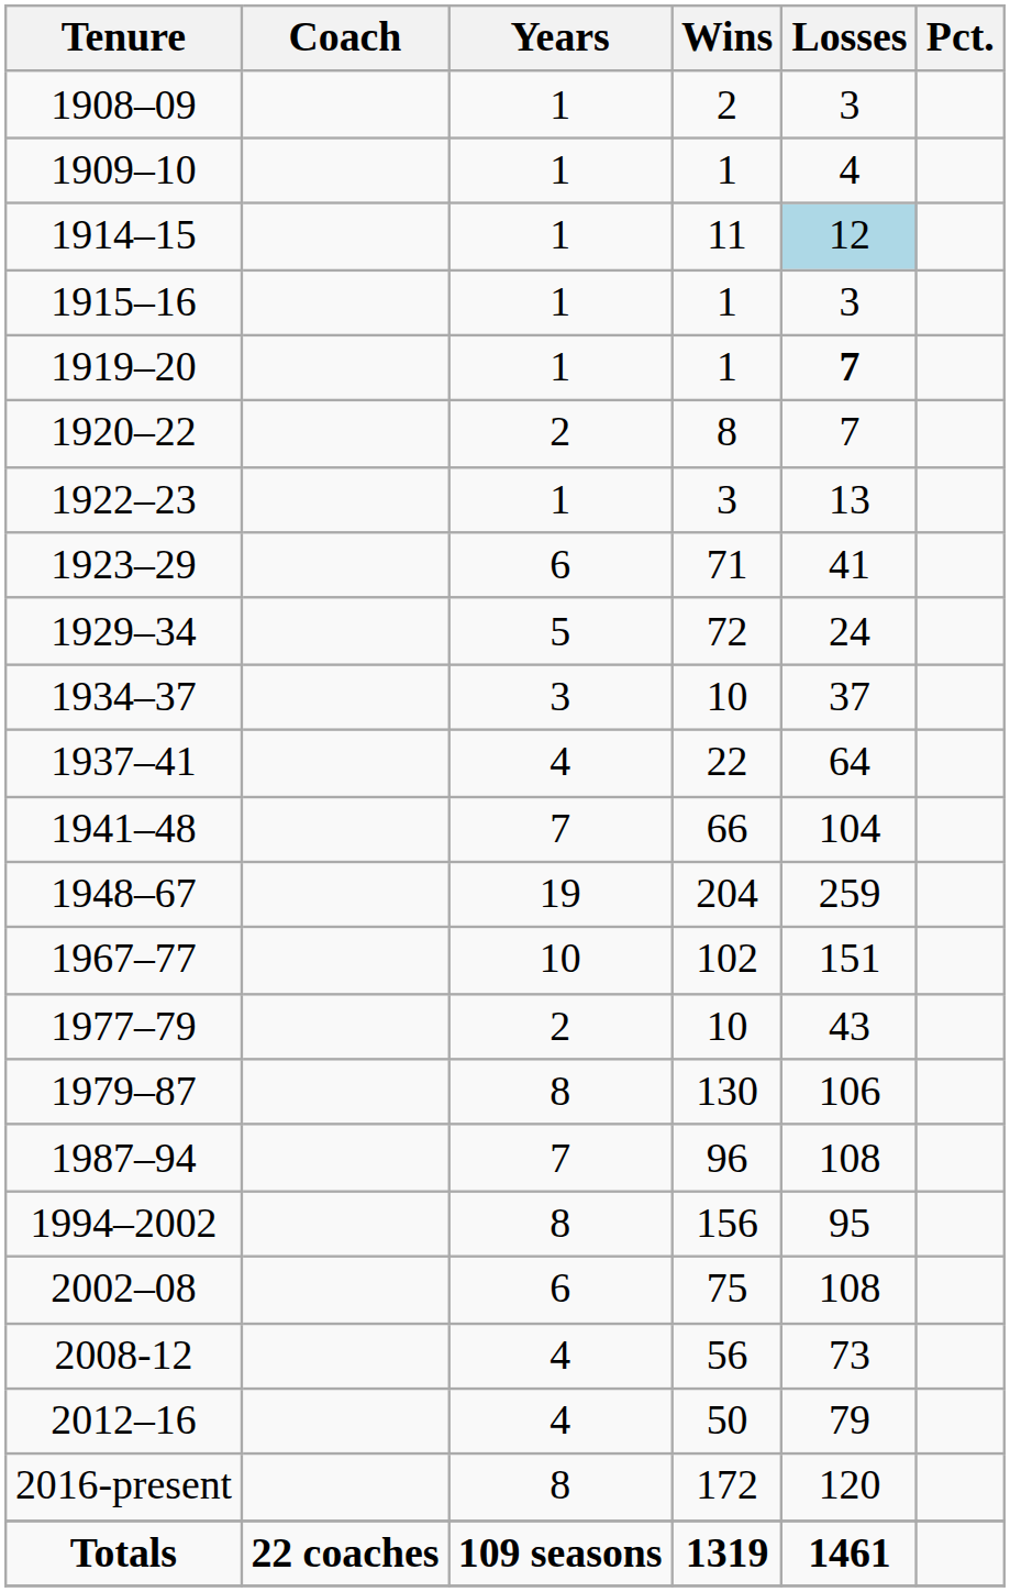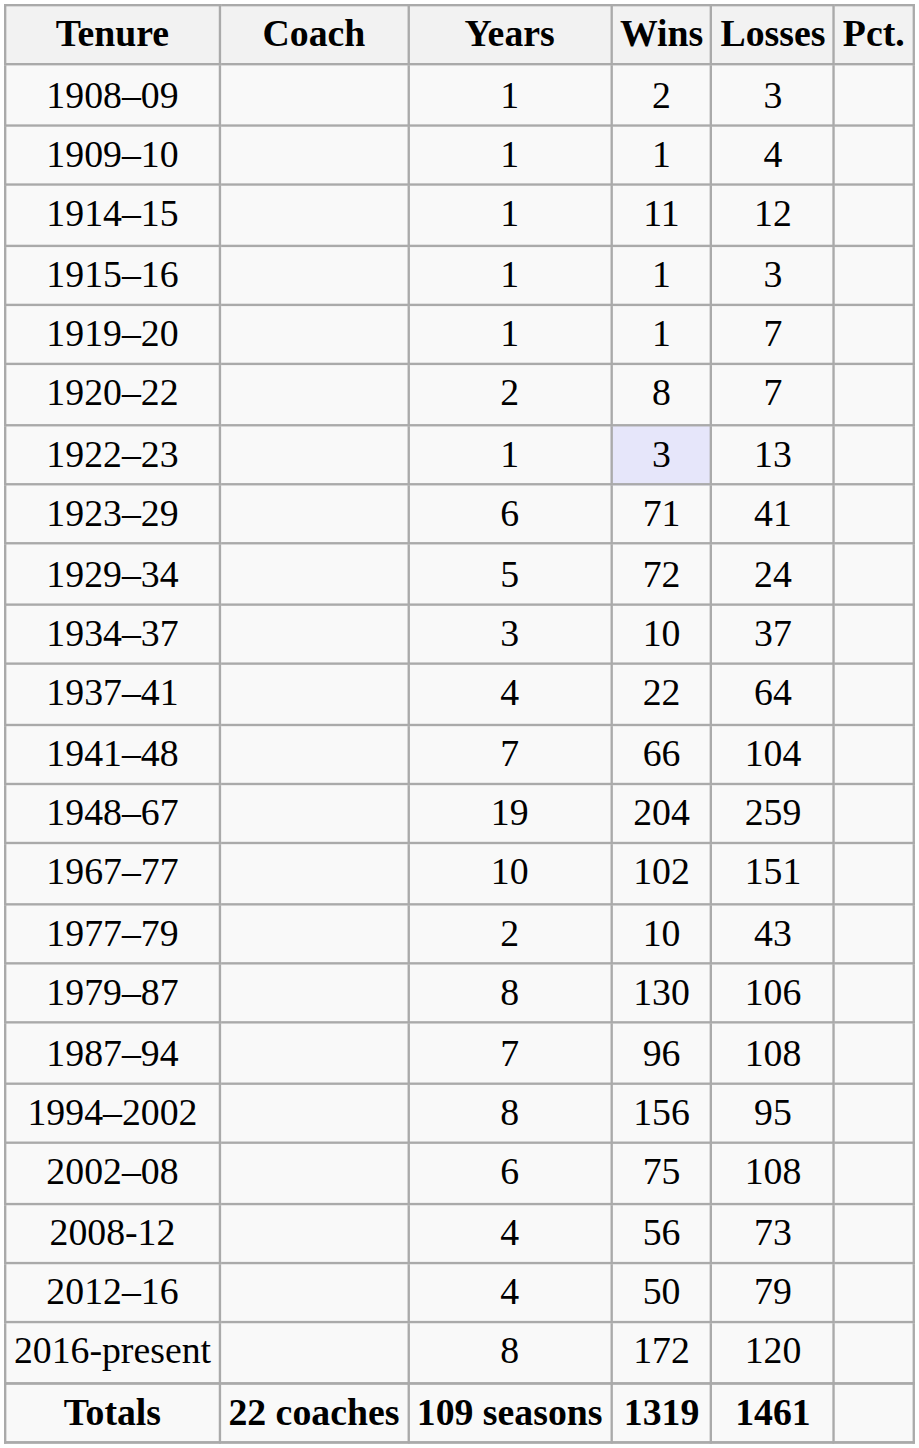1914–15 | Losses: lightblue background -> no background
1919–20 | Losses: bold -> normal
1922–23 | Wins: no background -> lavender background
